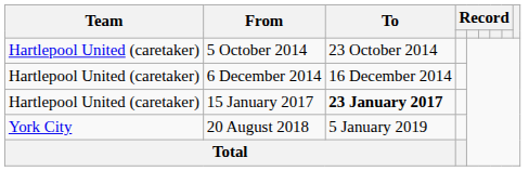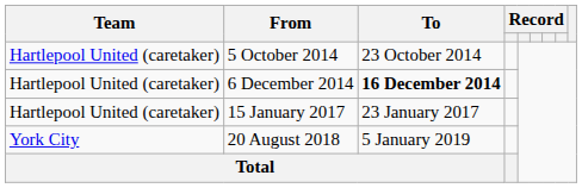6 December 2014 | To: normal -> bold
15 January 2017 | To: bold -> normal
